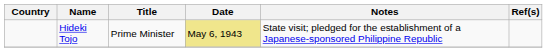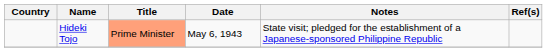Hideki Tojo | Title: no background -> lightsalmon background
Hideki Tojo | Date: khaki background -> no background
